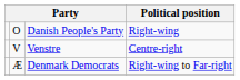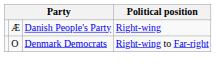Danish People's Party | column 2: O -> Æ
- row: V | Venstre | Centre-right
Denmark Democrats | column 2: Æ -> O
